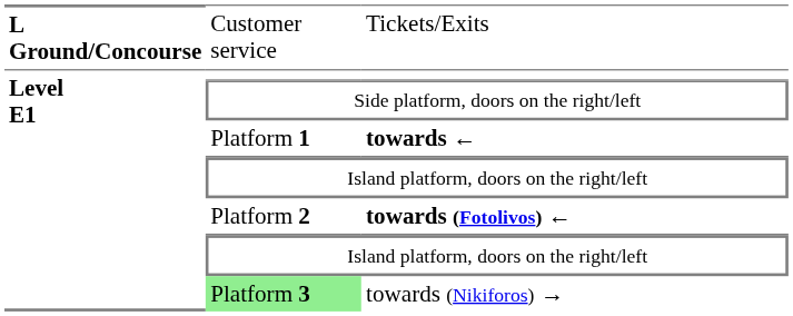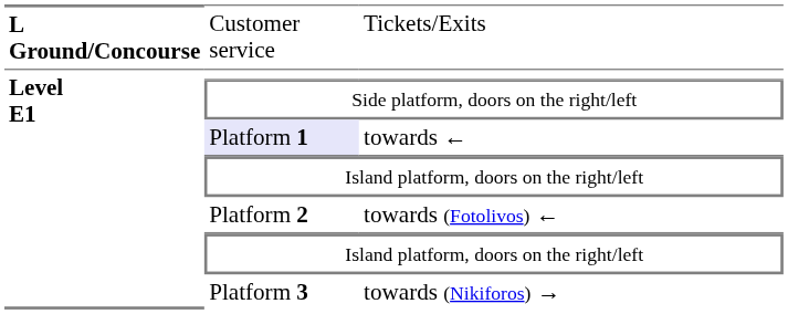Platform 1 | column 2: no background -> lavender background
Platform 1 | column 3: bold -> normal
Platform 2 | column 3: bold -> normal
Platform 3 | column 2: lightgreen background -> no background
